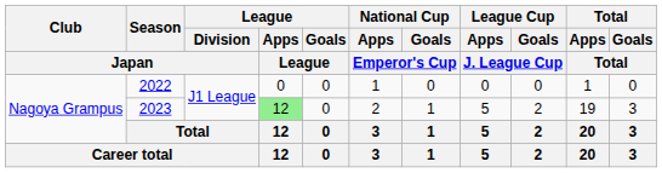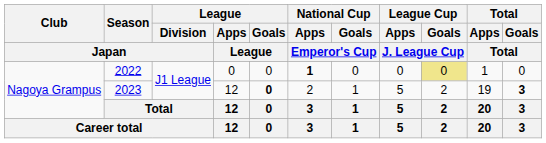2022 | National Cup / Apps / Emperor's Cup: normal -> bold
2022 | League Cup / Goals / J. League Cup: no background -> khaki background
2023 | League / Apps / League: lightgreen background -> no background
2023 | League / Goals / League: normal -> bold
2023 | Total / Goals / Total: normal -> bold
